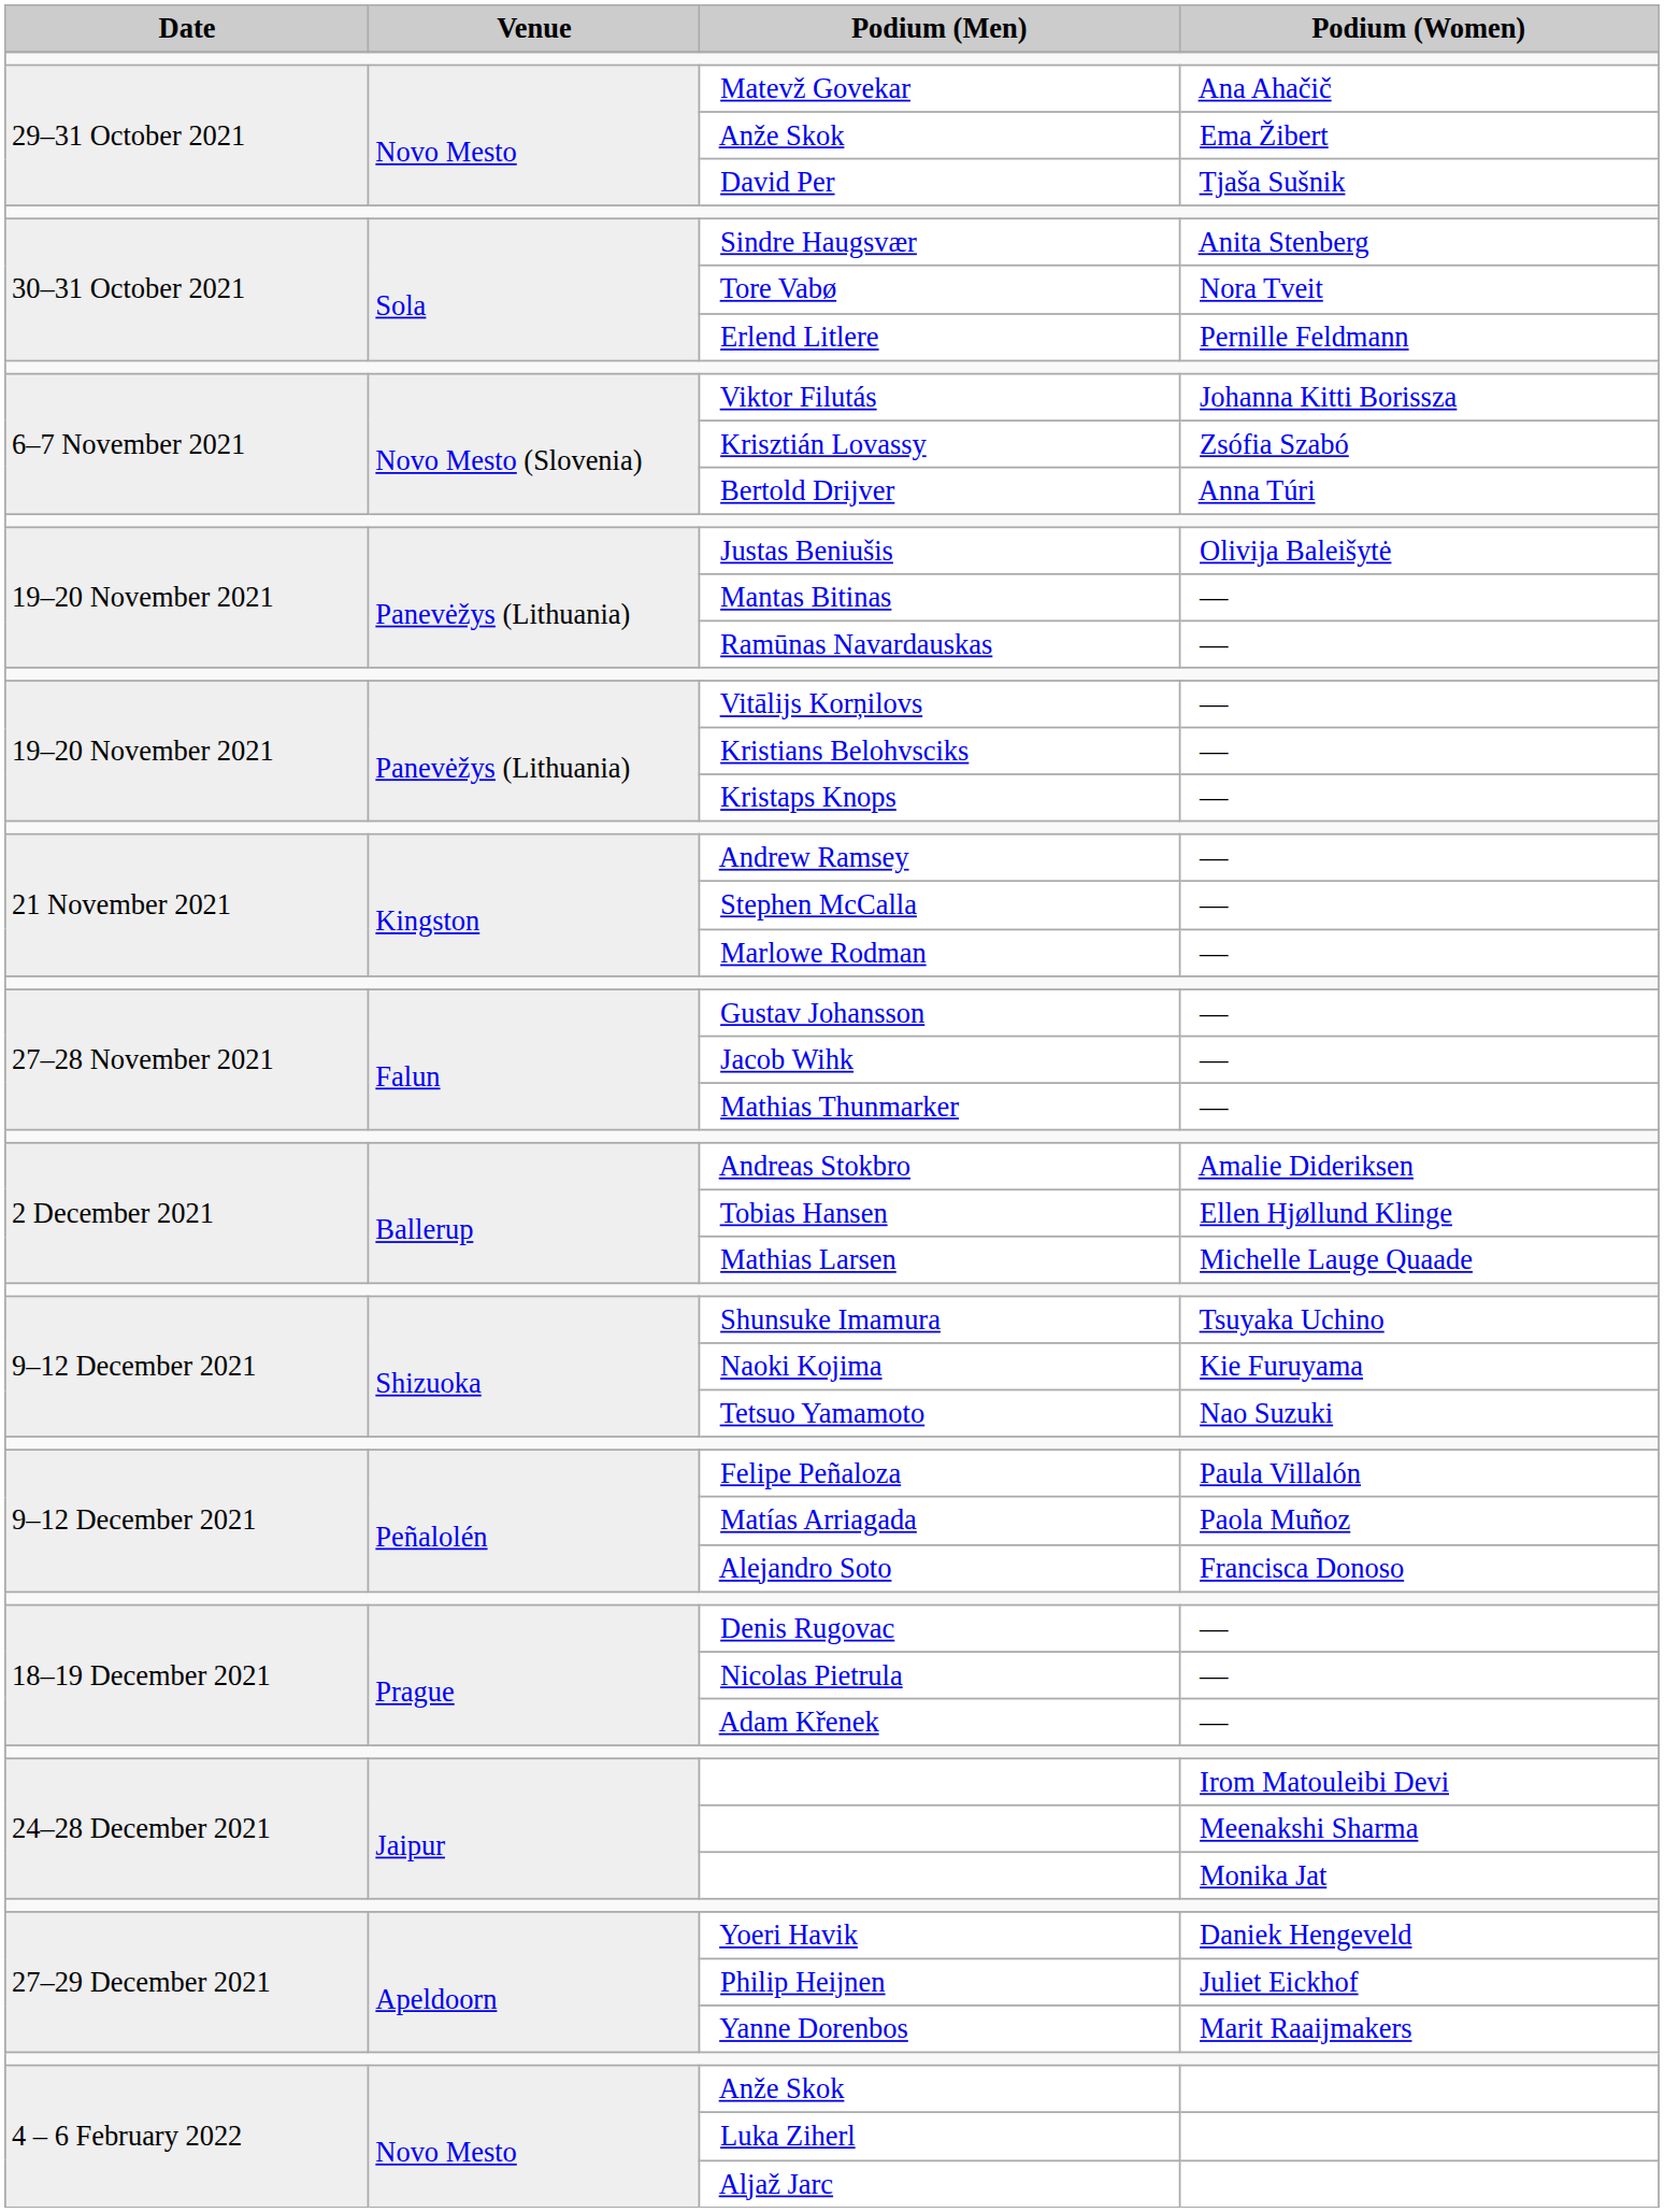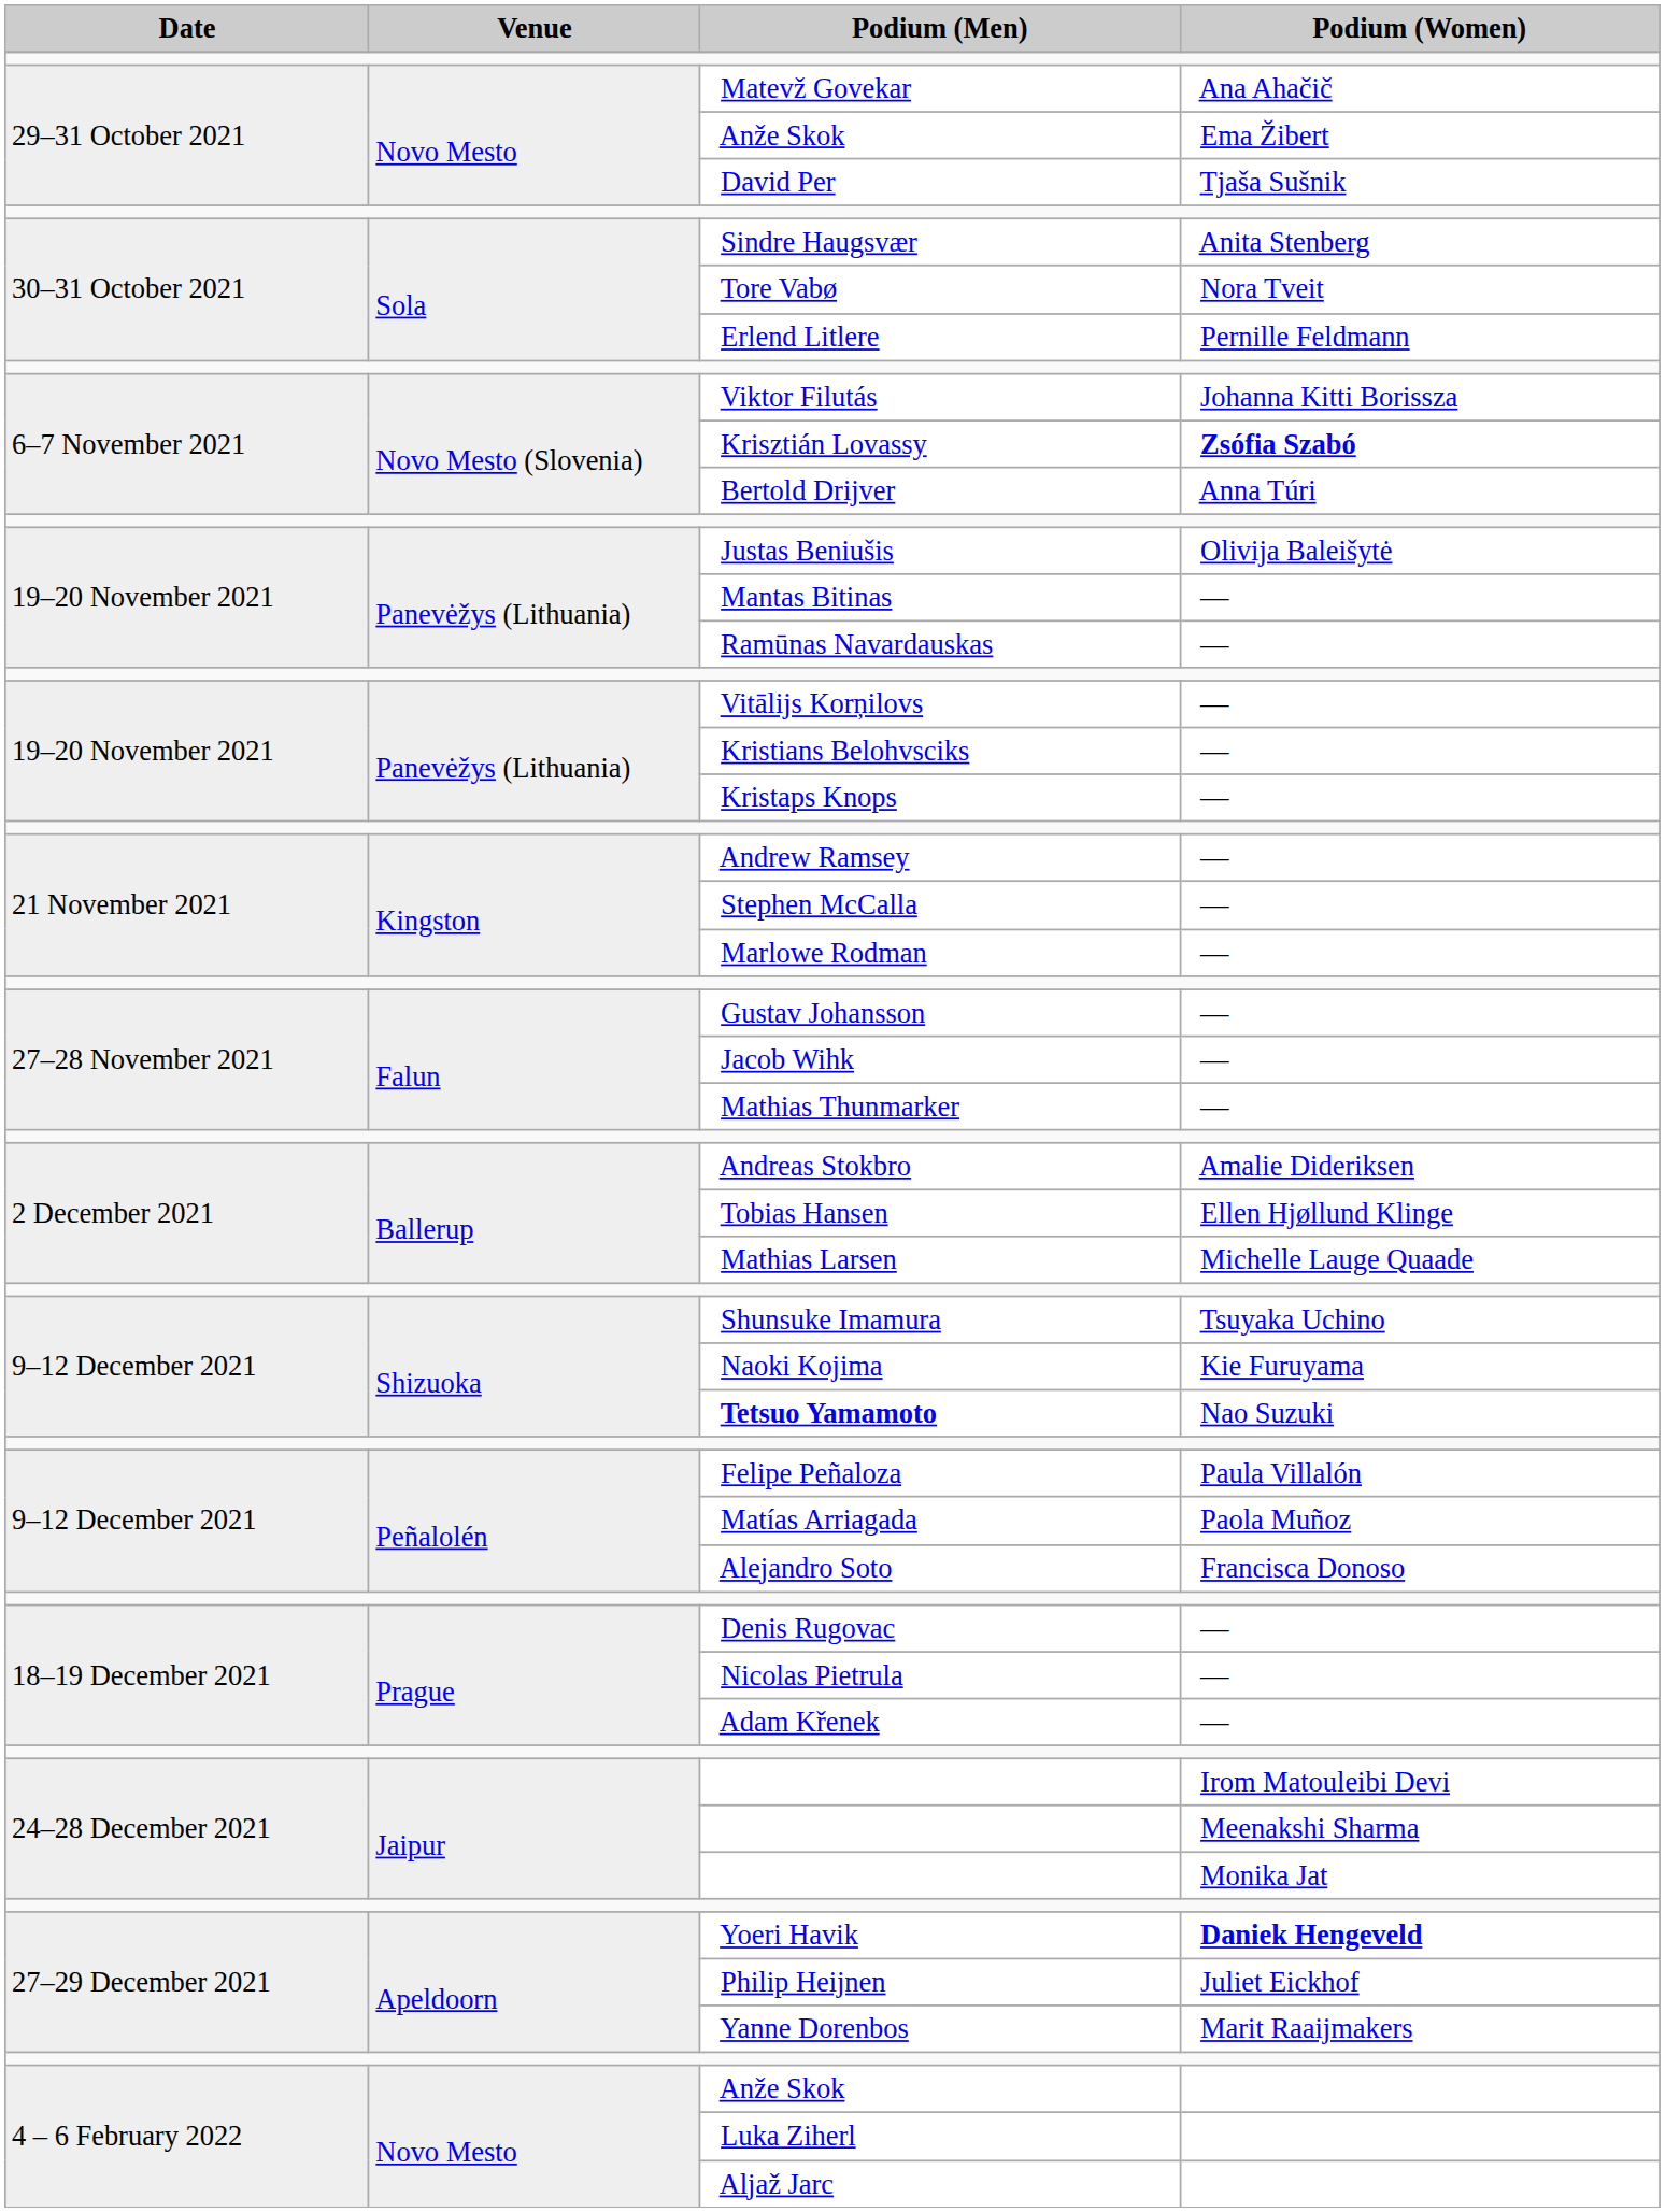Krisztián Lovassy | Podium (Women): normal -> bold
Tetsuo Yamamoto | Podium (Men): normal -> bold
Yoeri Havik | Podium (Women): normal -> bold
